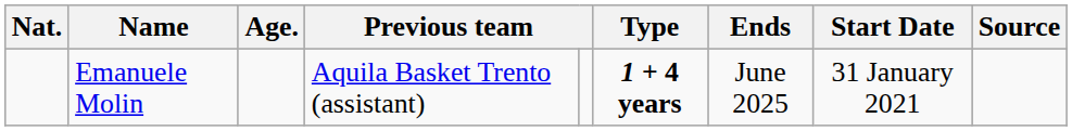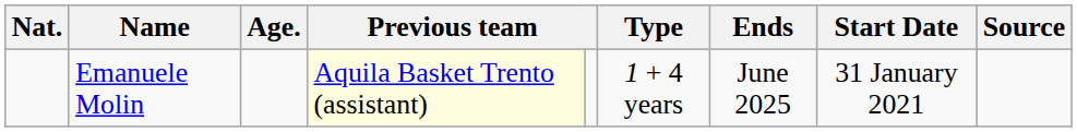Emanuele Molin | column 4: no background -> lightyellow background
Emanuele Molin | Type: bold -> normal
